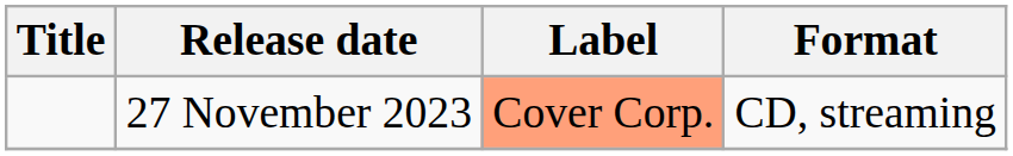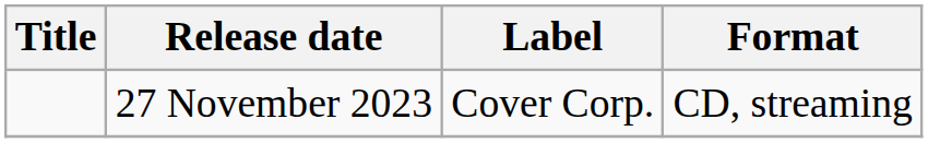27 November 2023 | Label: lightsalmon background -> no background
